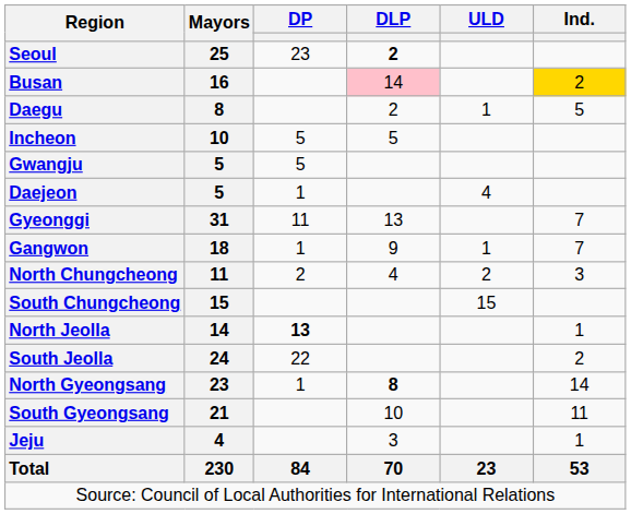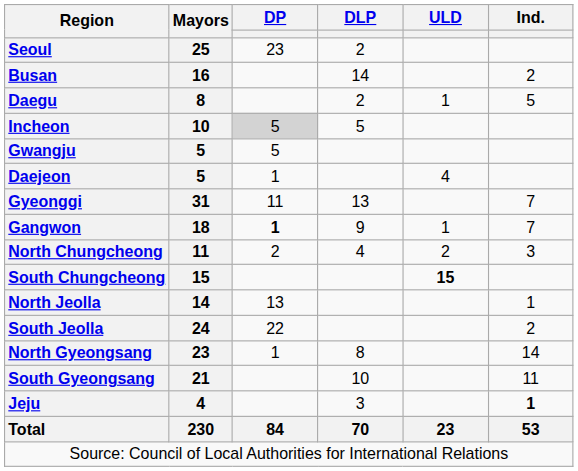Seoul | DLP: bold -> normal
Busan | DLP: pink background -> no background
Busan | Ind.: gold background -> no background
Incheon | DP: no background -> lightgrey background
Gangwon | DP: normal -> bold
South Chungcheong | ULD: normal -> bold
North Jeolla | DP: bold -> normal
North Gyeongsang | DLP: bold -> normal
Jeju | Ind.: normal -> bold
